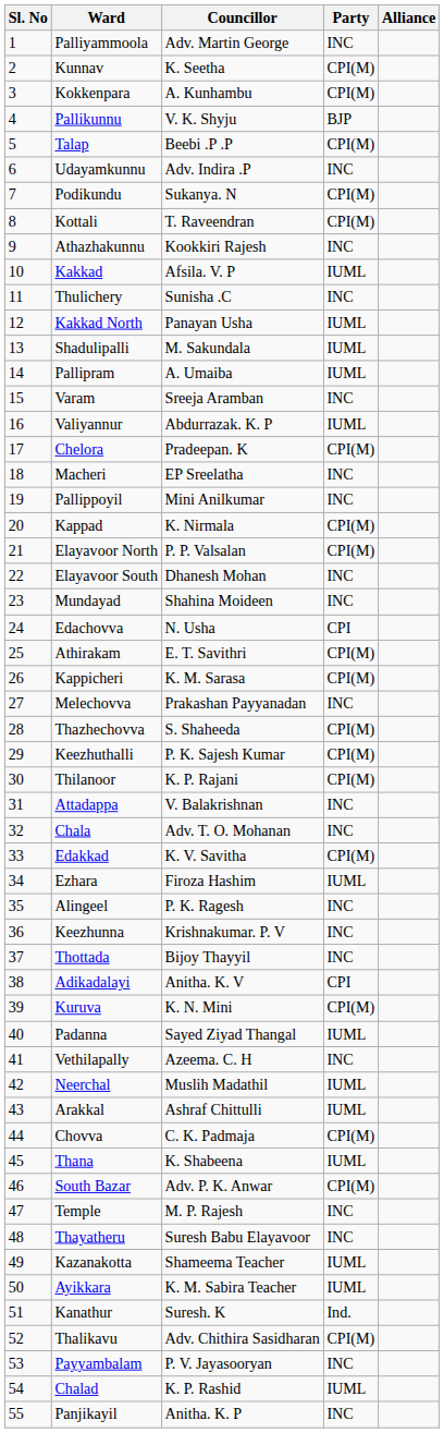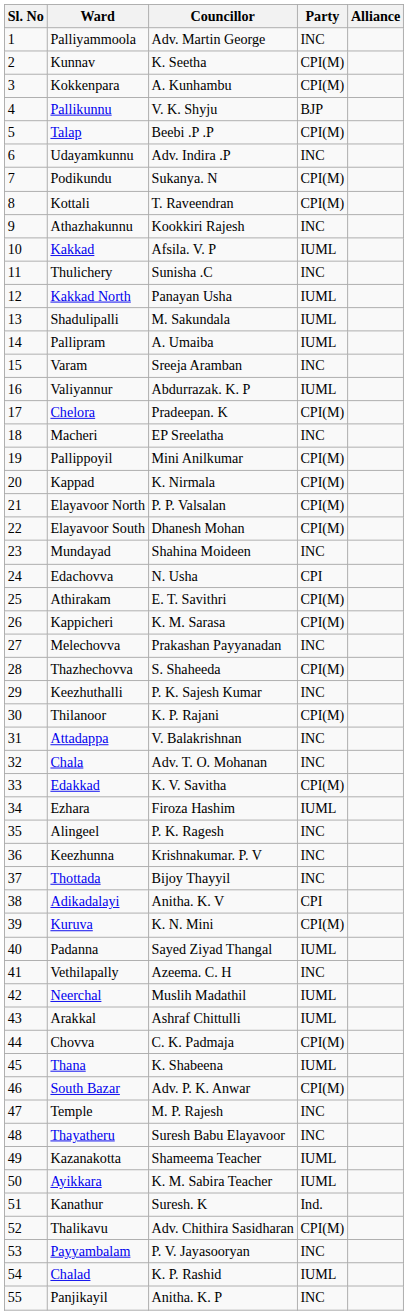Pallippoyil | Party: INC -> CPI(M)
Elayavoor South | Party: INC -> CPI(M)
Keezhuthalli | Party: CPI(M) -> INC
